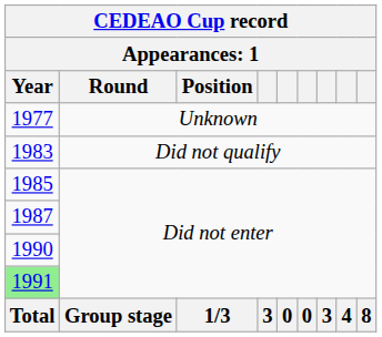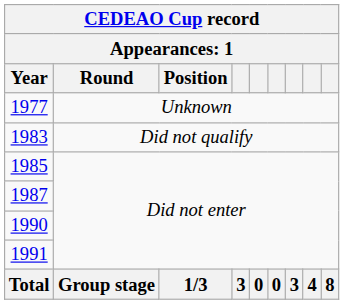1991 | Year: lightgreen background -> no background
